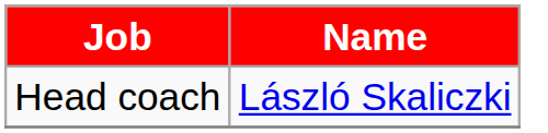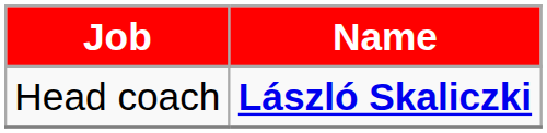Head coach | Name: normal -> bold
